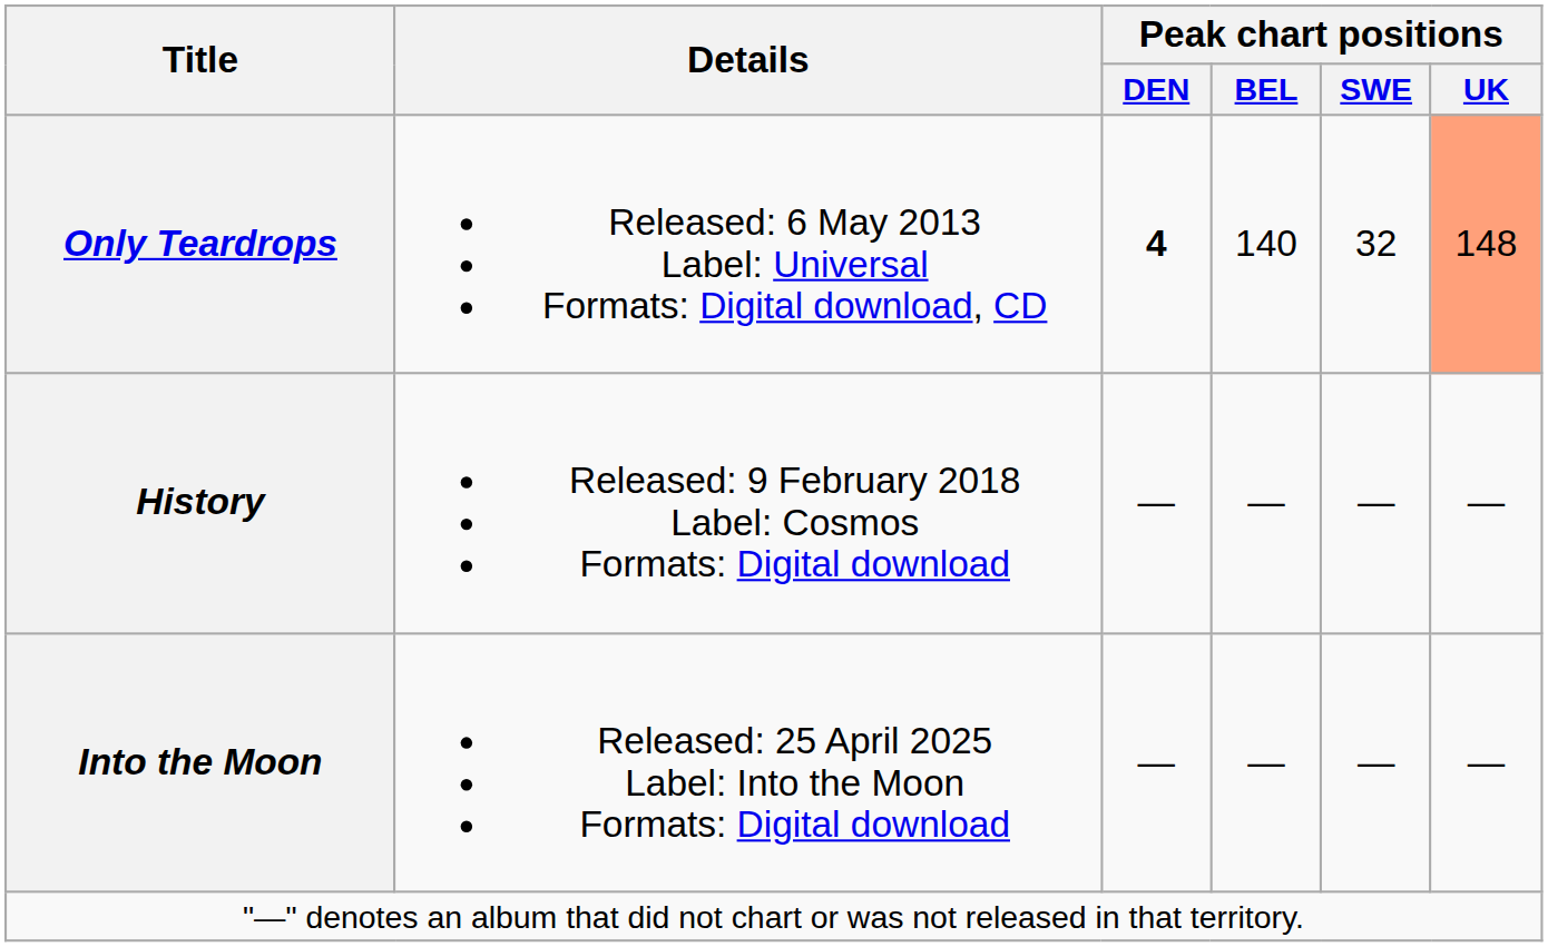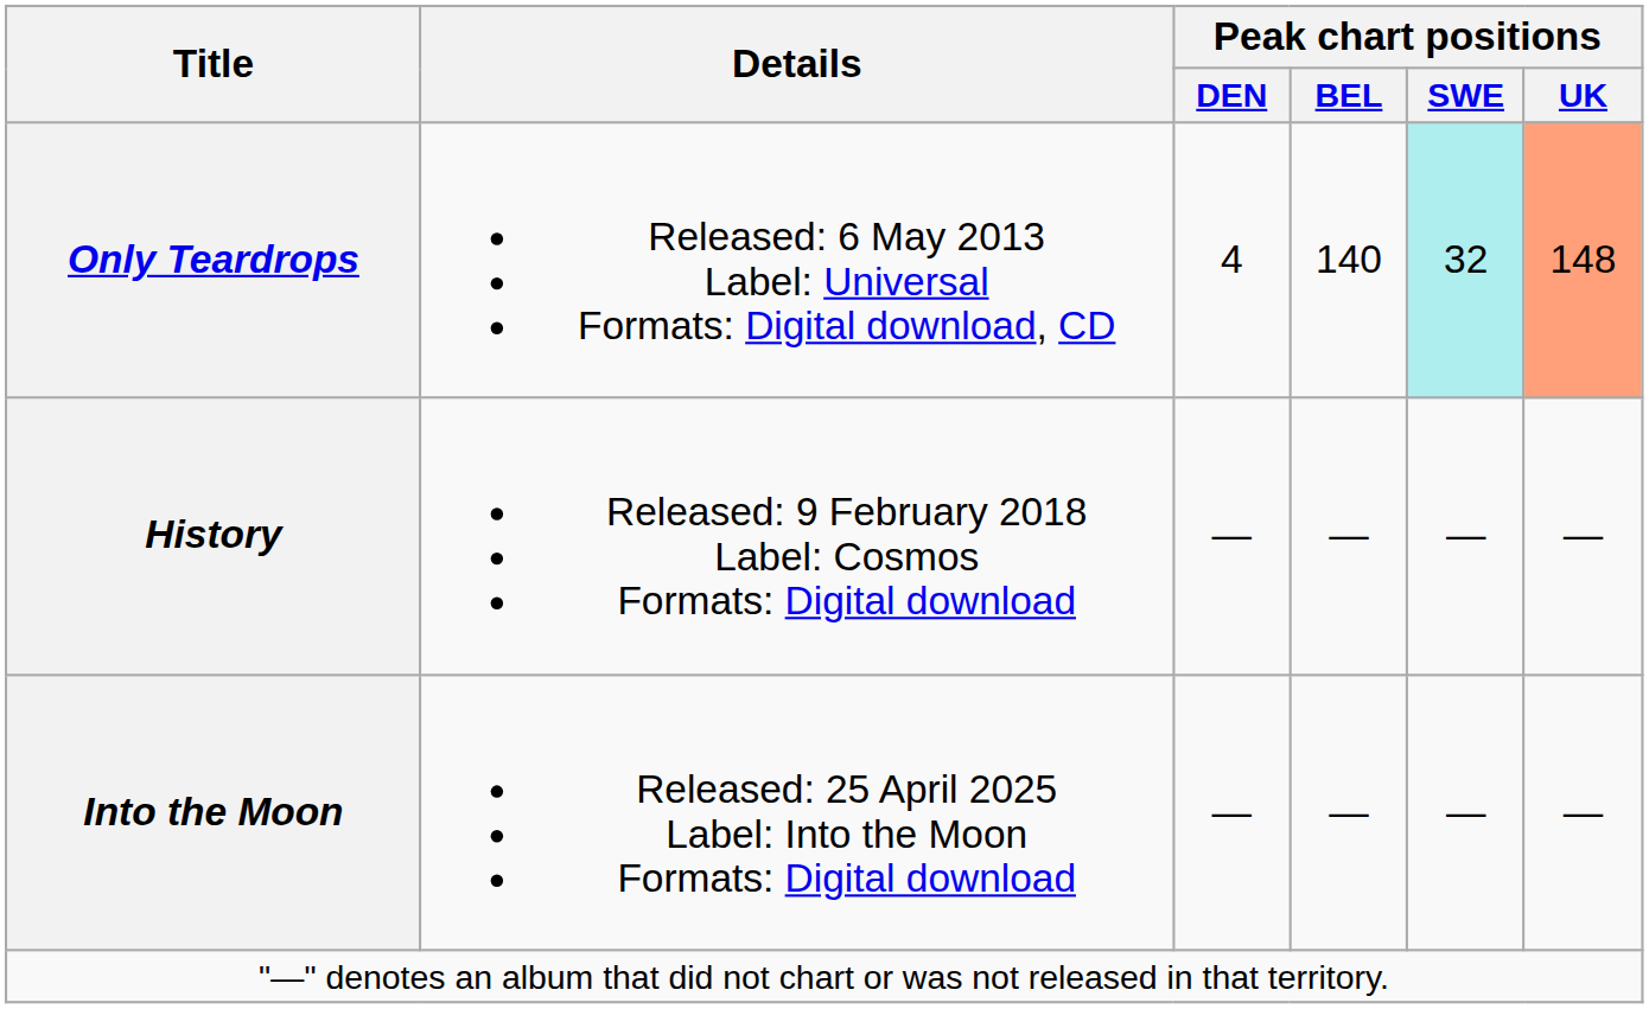Only Teardrops | Peak chart positions / DEN: bold -> normal
Only Teardrops | Peak chart positions / SWE: no background -> paleturquoise background
